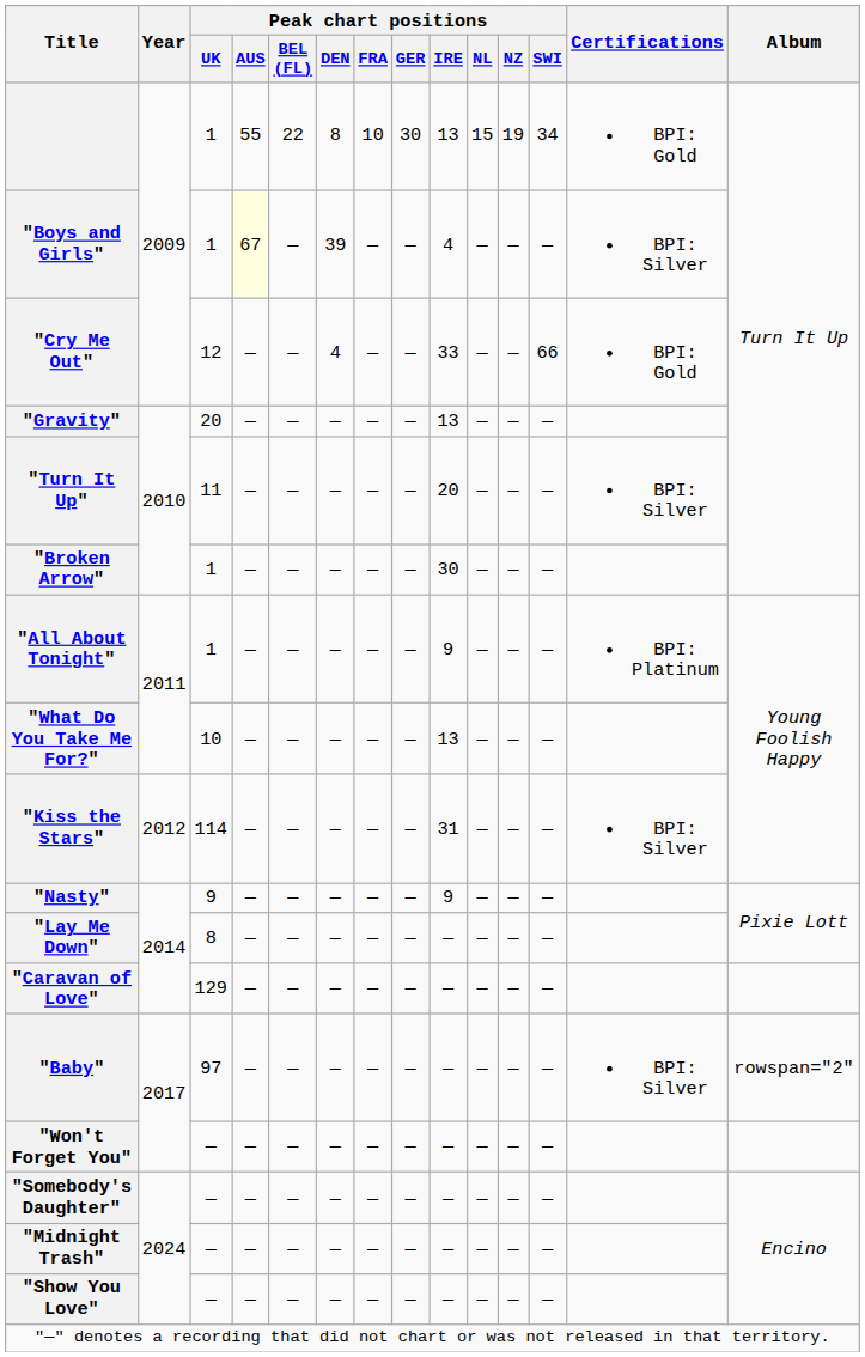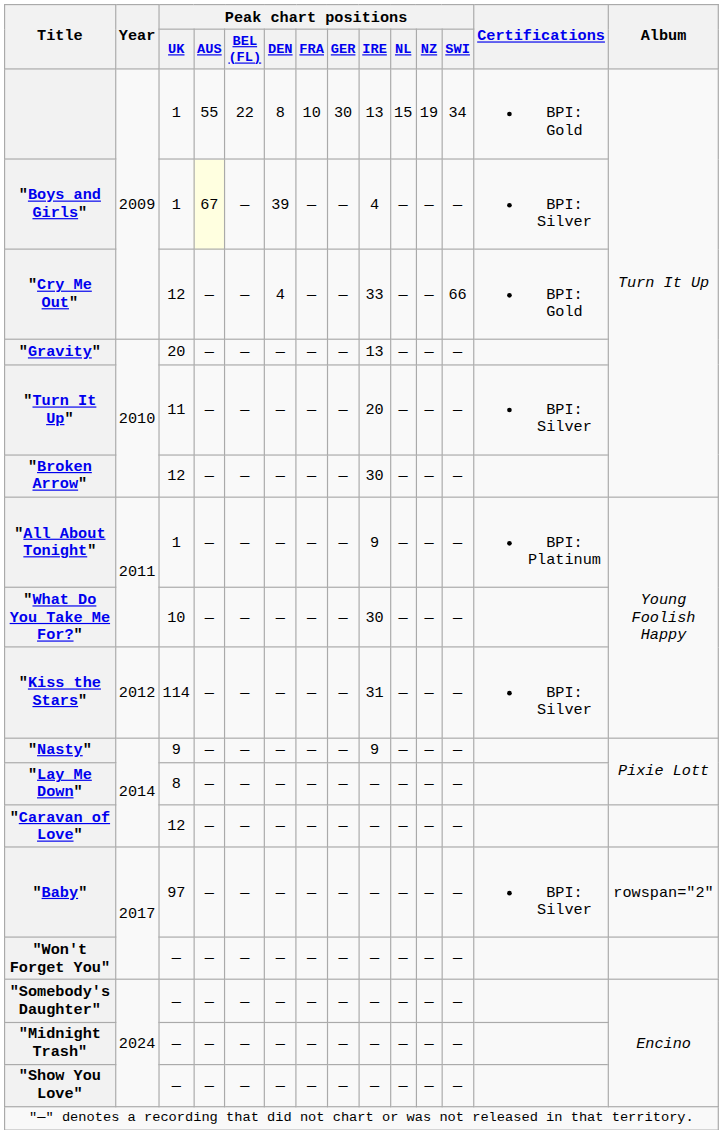"Broken Arrow" | Peak chart positions / UK: 1 -> 12
"What Do You Take Me For?" | Peak chart positions / IRE: 13 -> 30
"Caravan of Love" | Peak chart positions / UK: 129 -> 12
